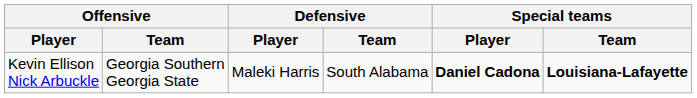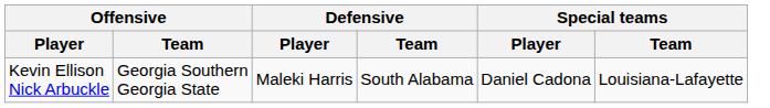Kevin Ellison Nick Arbuckle | Special teams / Player: bold -> normal
Kevin Ellison Nick Arbuckle | Special teams / Team: bold -> normal
